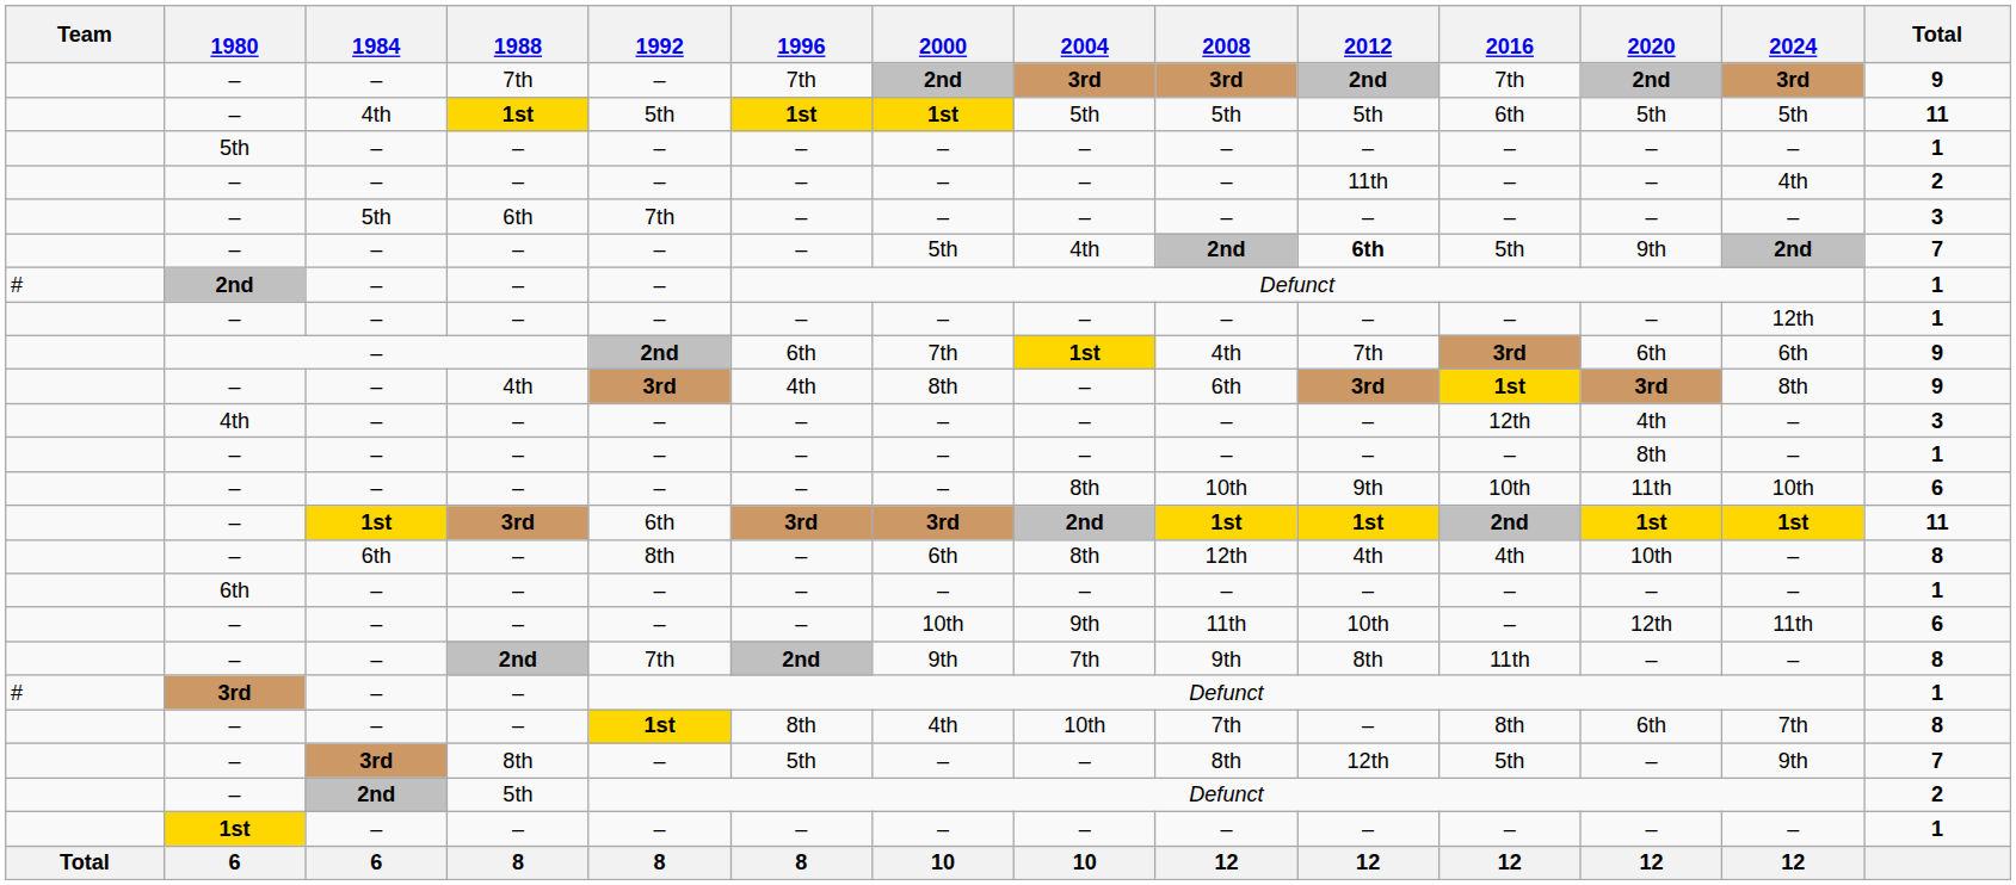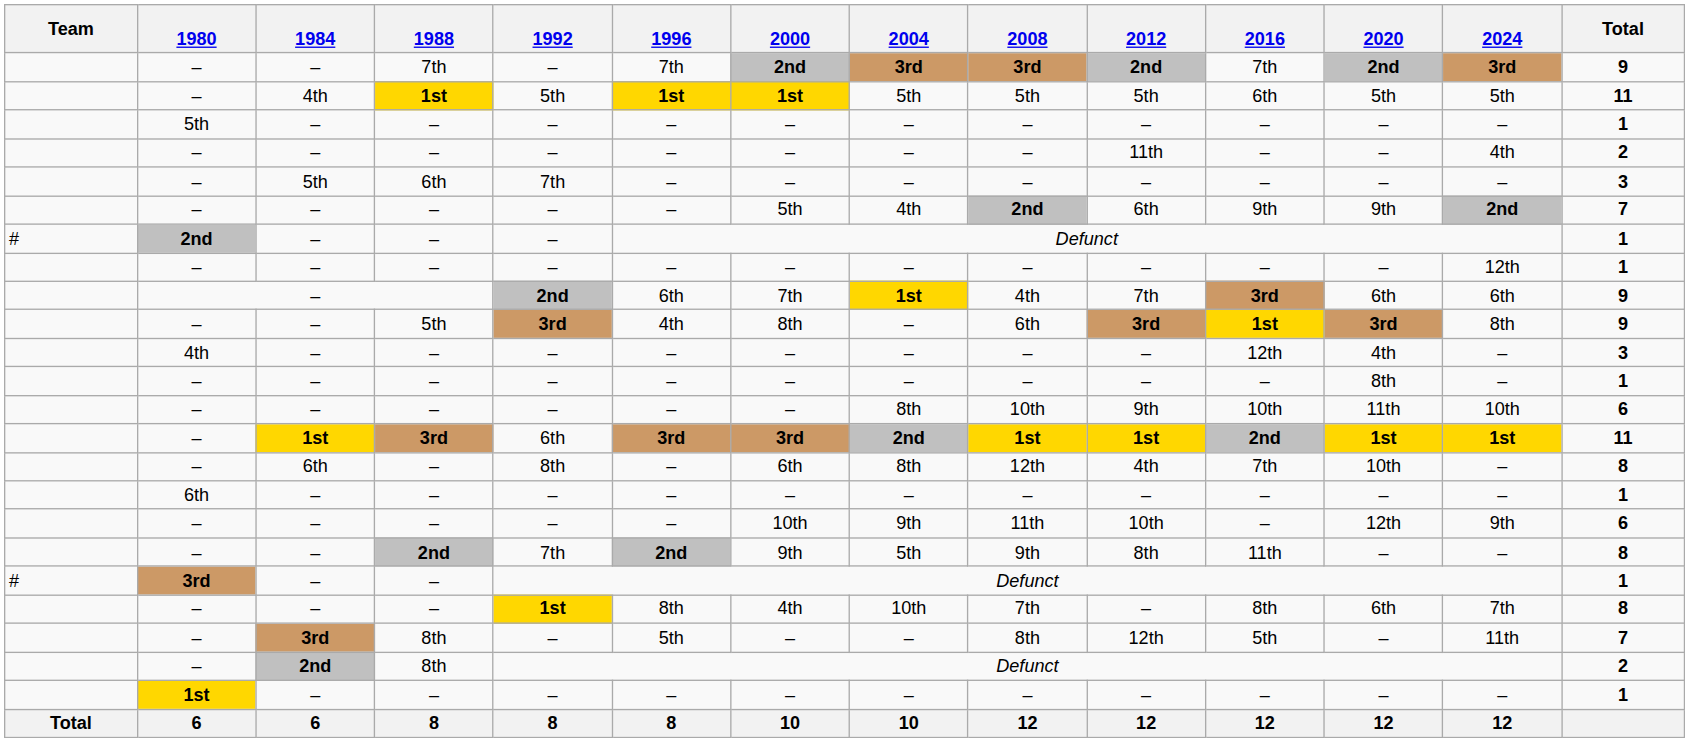row 7 | 2012: bold -> normal
row 7 | 2016: 5th -> 9th
row 11 | 1988: 4th -> 5th
row 16 | 2016: 4th -> 7th
row 18 | 2024: 11th -> 9th
row 19 | 2004: 7th -> 5th
row 22 | 2024: 9th -> 11th
row 23 | 1988: 5th -> 8th
